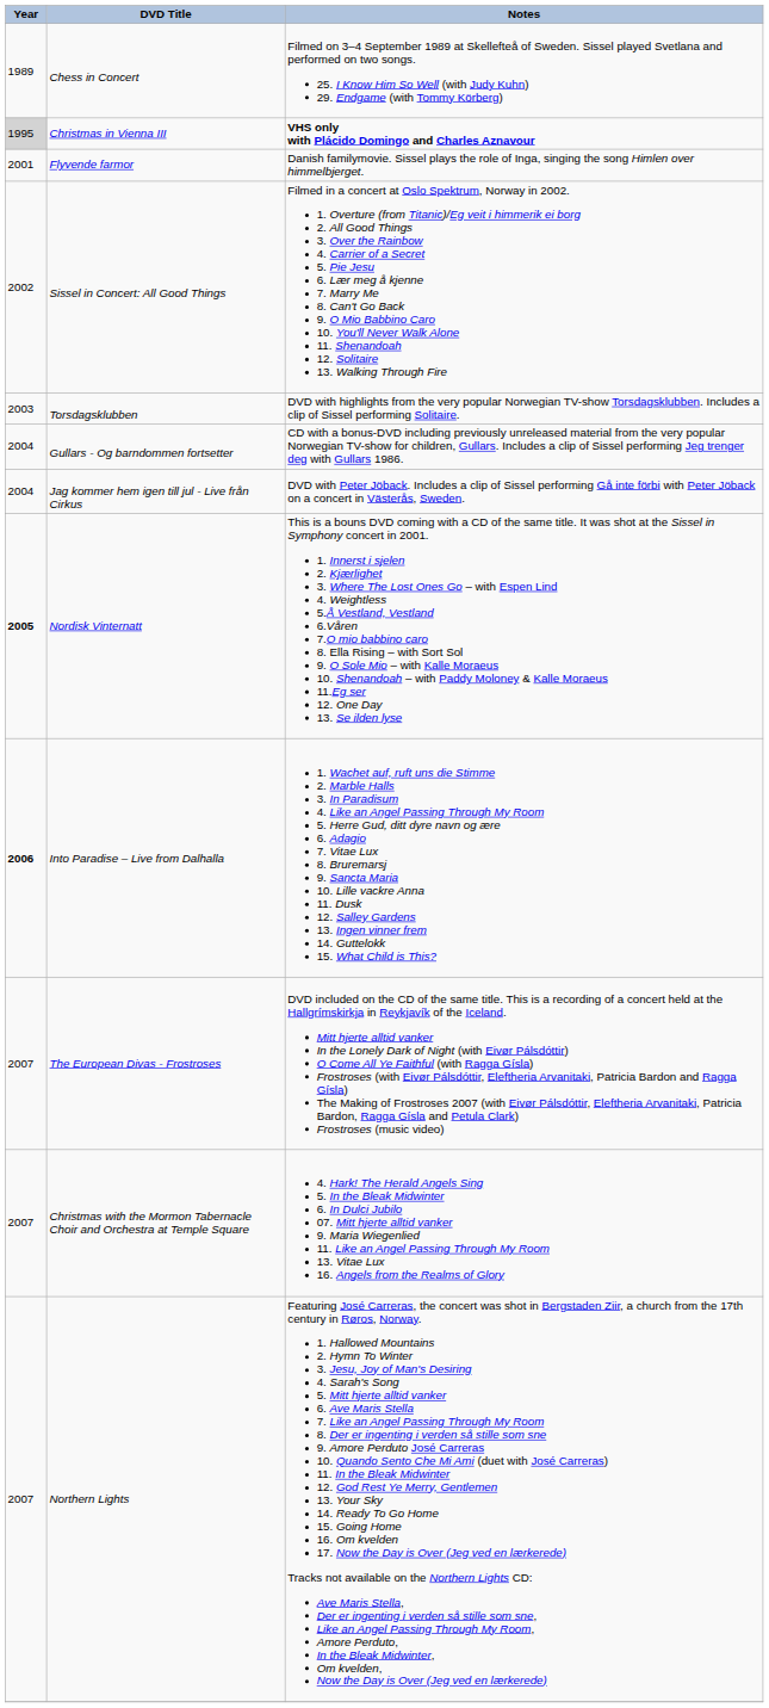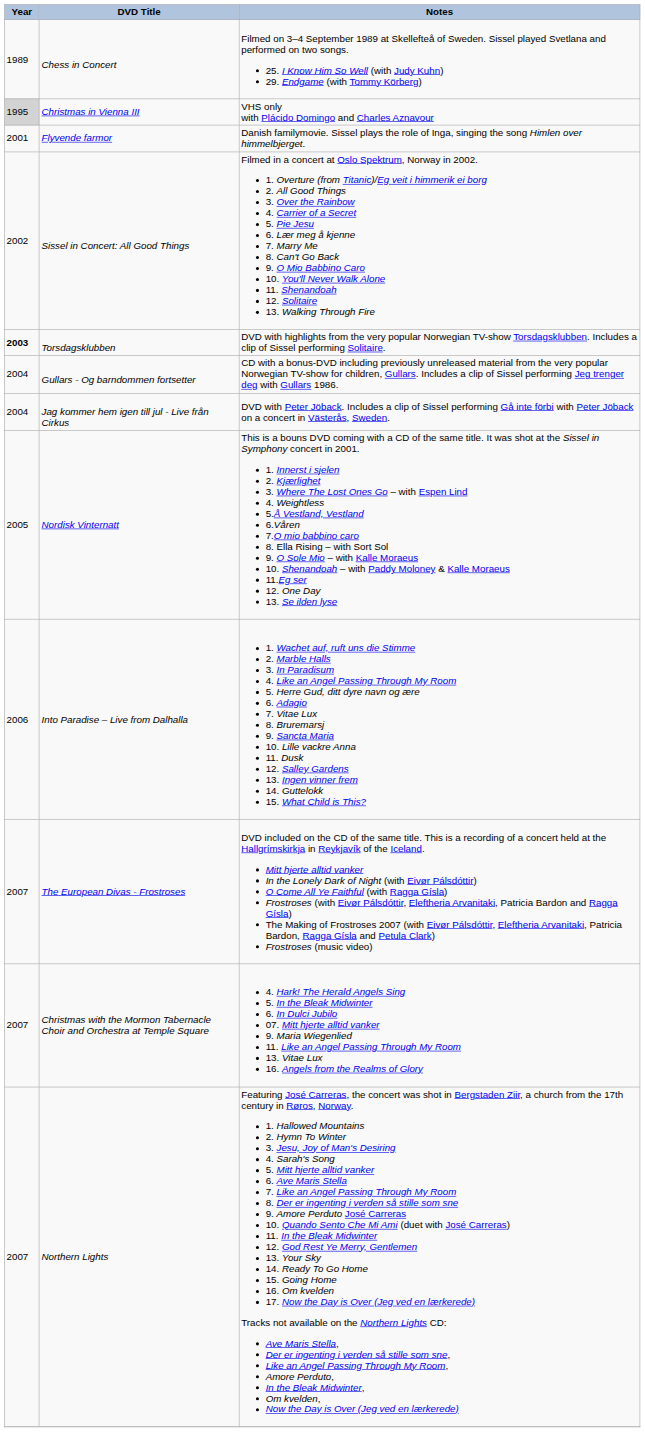Christmas in Vienna III | Notes: bold -> normal
Torsdagsklubben | Year: normal -> bold
Nordisk Vinternatt | Year: bold -> normal
Into Paradise – Live from Dalhalla | Year: bold -> normal
